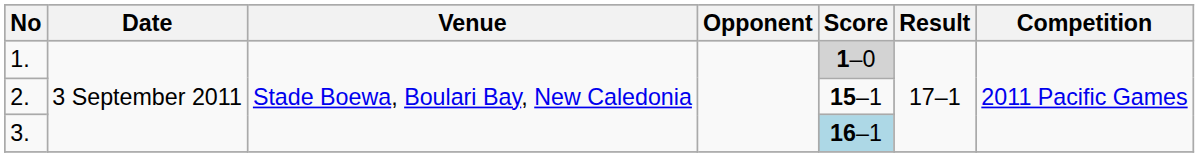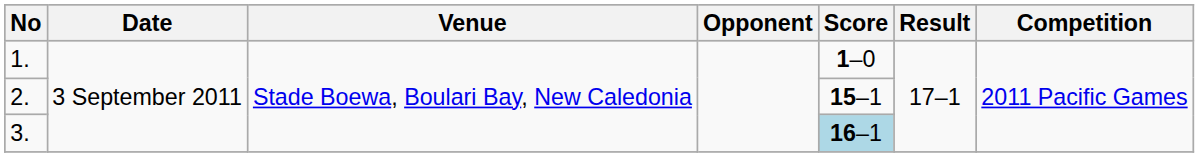1. | Score: lightgrey background -> no background
